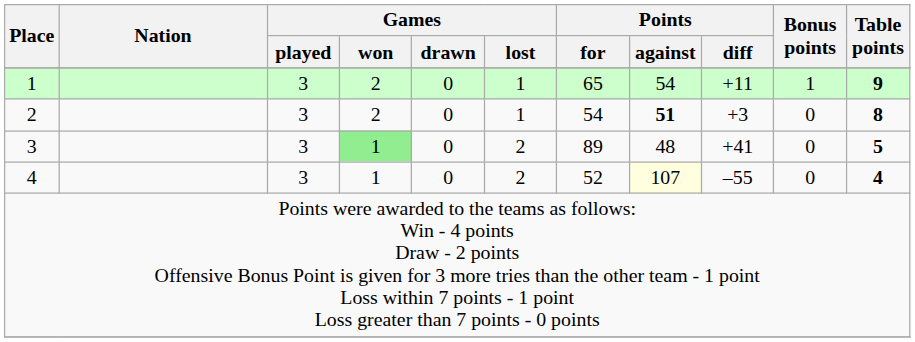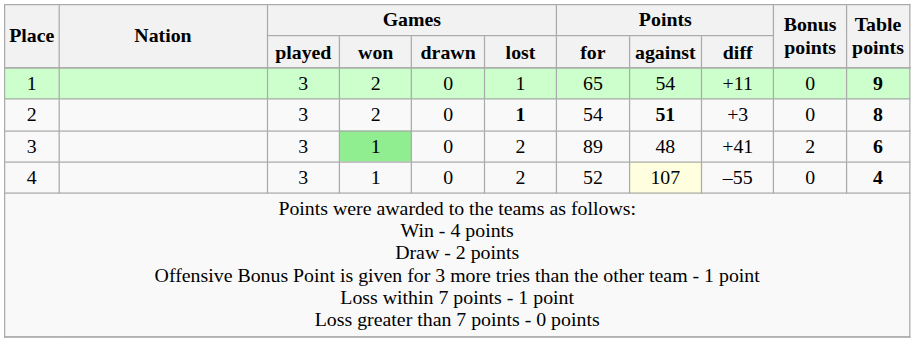row 3 | Bonus points: 1 -> 0
row 4 | Games / lost: normal -> bold
row 5 | Bonus points: 0 -> 2
row 5 | Table points: 5 -> 6
